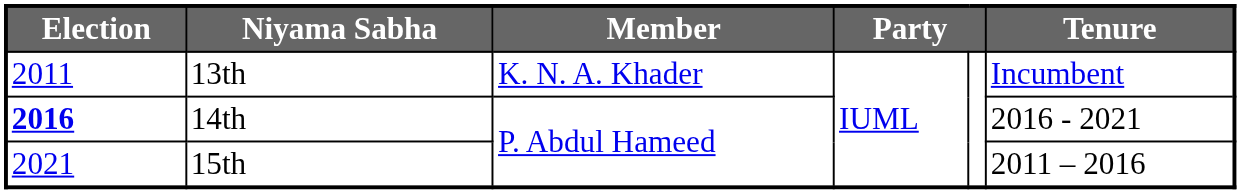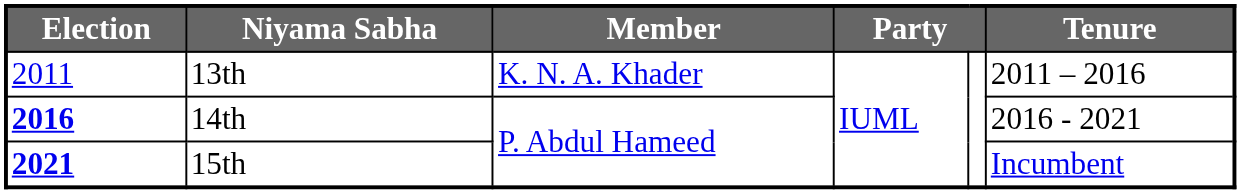13th | Tenure: Incumbent -> 2011 – 2016
15th | Election: normal -> bold
15th | Tenure: 2011 – 2016 -> Incumbent
